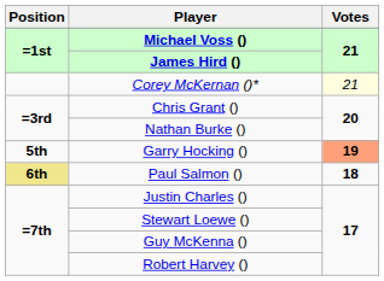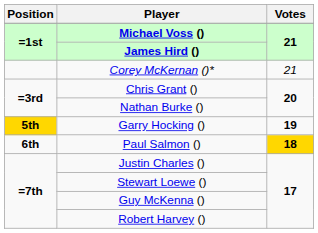Corey McKernan ()* | Votes: lightyellow background -> no background
Garry Hocking () | Position: no background -> gold background
Garry Hocking () | Votes: lightsalmon background -> no background
Paul Salmon () | Position: khaki background -> no background
Paul Salmon () | Votes: no background -> gold background
